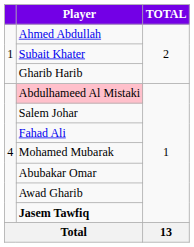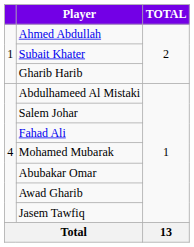Abdulhameed Al Mistaki | Player: pink background -> no background
Jasem Tawfiq | Player: bold -> normal
